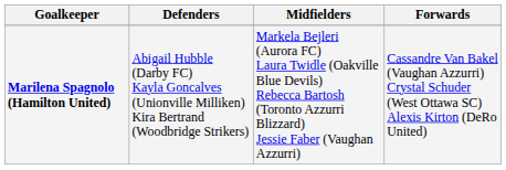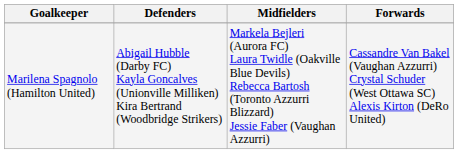Marilena Spagnolo (Hamilton United) | Goalkeeper: bold -> normal
